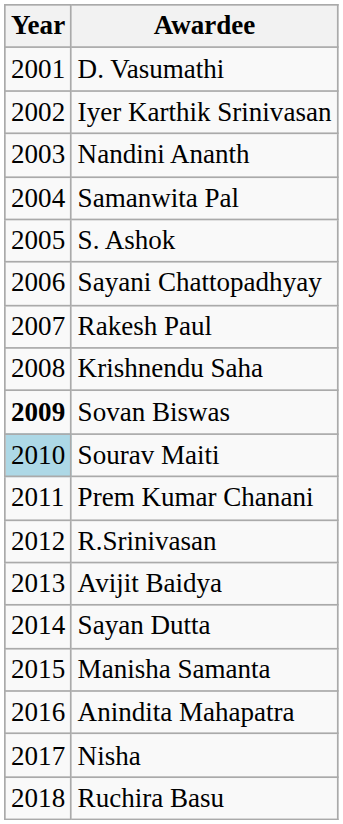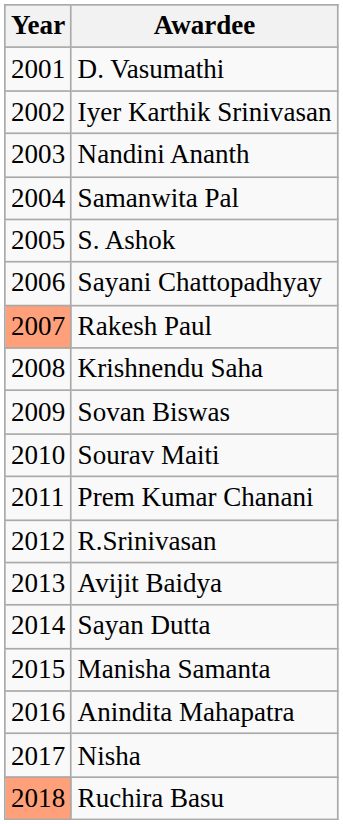Rakesh Paul | Year: no background -> lightsalmon background
Sovan Biswas | Year: bold -> normal
Sourav Maiti | Year: lightblue background -> no background
Ruchira Basu | Year: no background -> lightsalmon background
